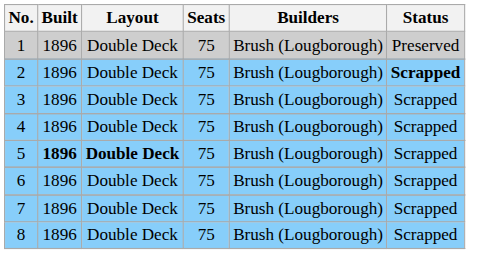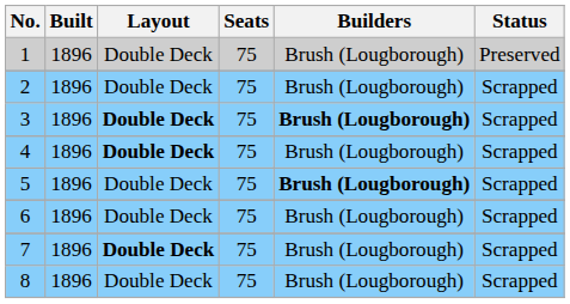2 | Status: bold -> normal
3 | Layout: normal -> bold
3 | Builders: normal -> bold
4 | Layout: normal -> bold
5 | Built: bold -> normal
5 | Layout: bold -> normal
5 | Builders: normal -> bold
7 | Layout: normal -> bold
